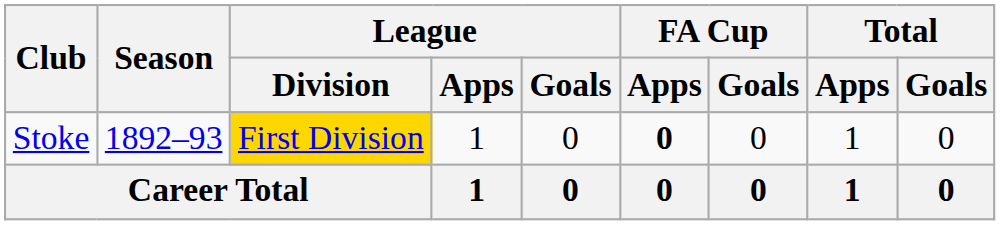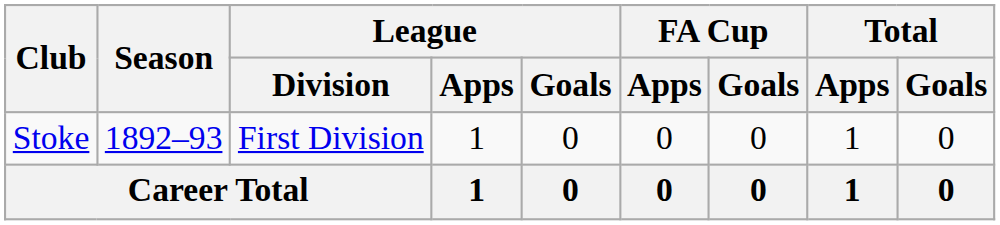Stoke | League / Division: gold background -> no background
Stoke | FA Cup / Apps: bold -> normal
